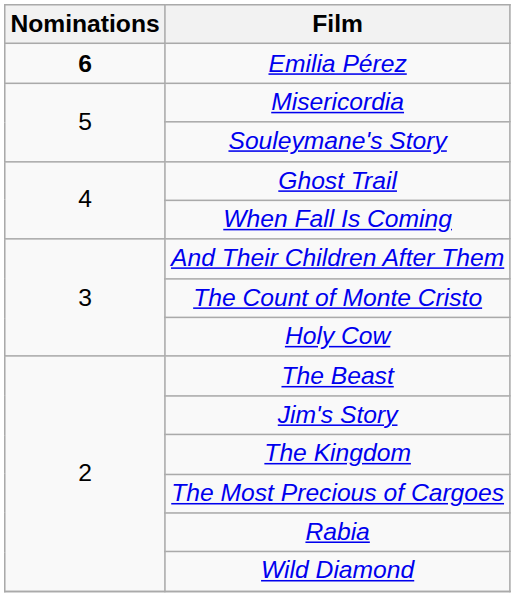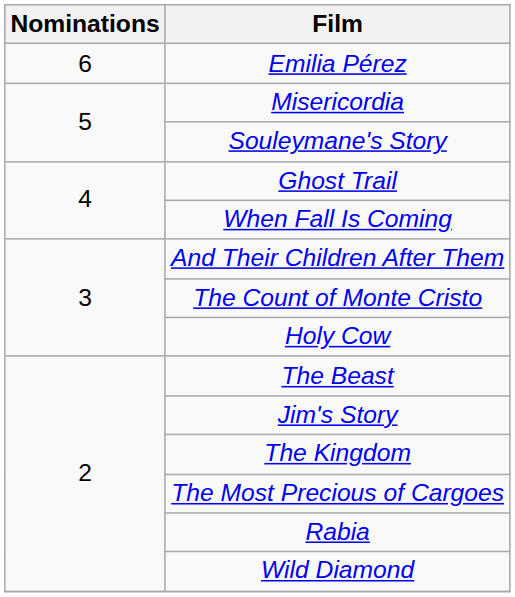Emilia Pérez | Nominations: bold -> normal
